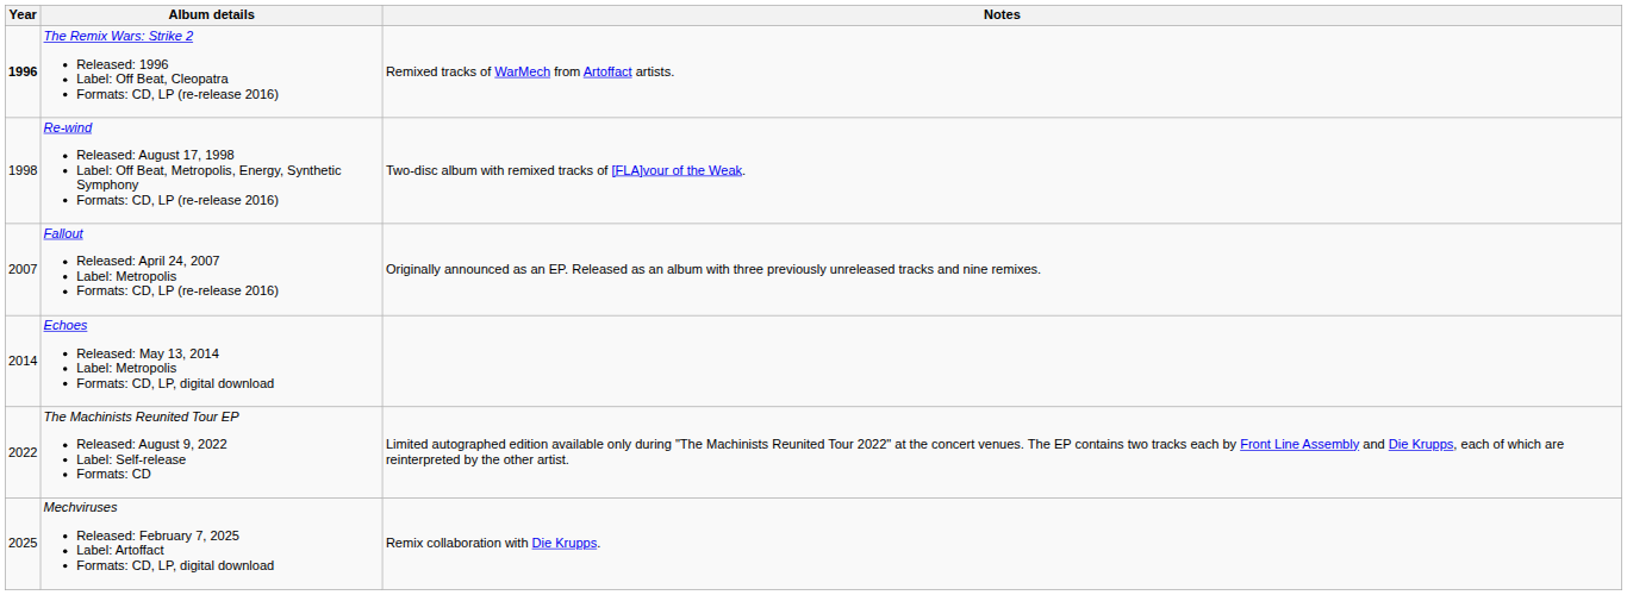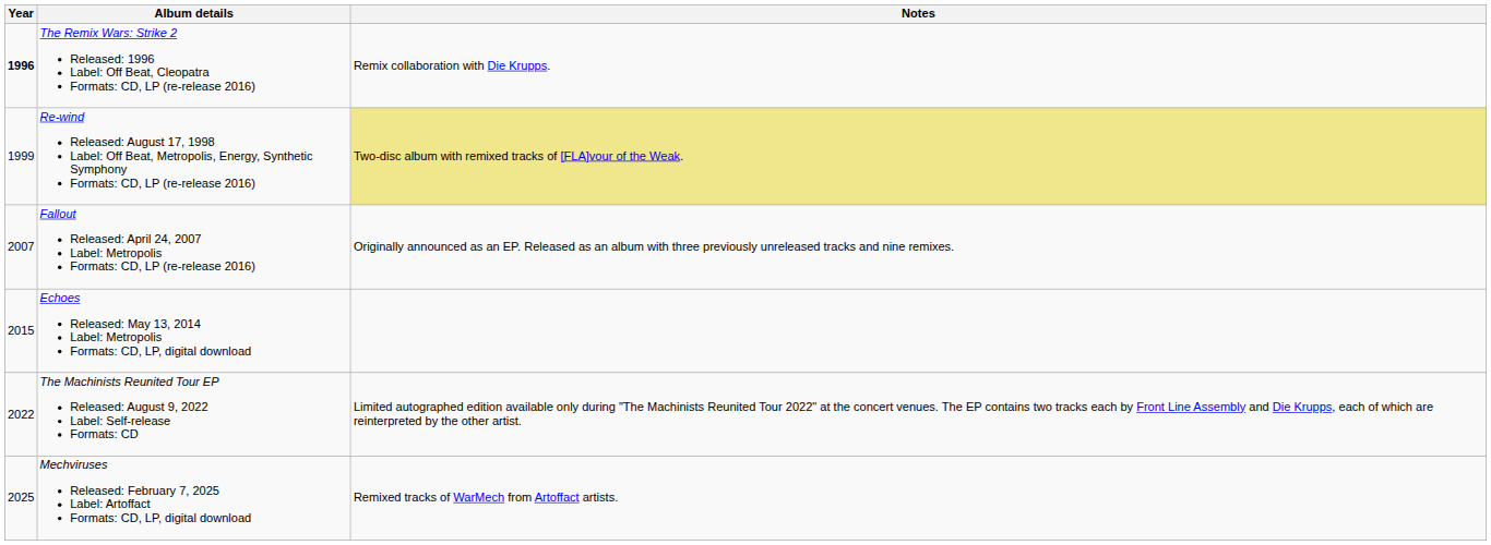row 2 | Notes: Remixed tracks of WarMech from Artoffact artists. -> Remix collaboration with Die Krupps.
row 3 | Year: 1998 -> 1999
row 3 | Notes: no background -> khaki background
row 5 | Year: 2014 -> 2015
row 7 | Notes: Remix collaboration with Die Krupps. -> Remixed tracks of WarMech from Artoffact artists.
